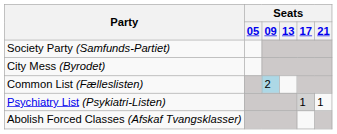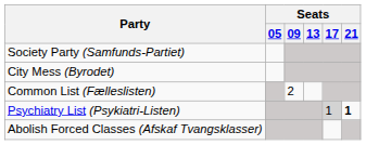Common List (Fælleslisten) | Seats / 09: lightblue background -> no background
Psychiatry List (Psykiatri-Listen) | Seats / 21: normal -> bold
